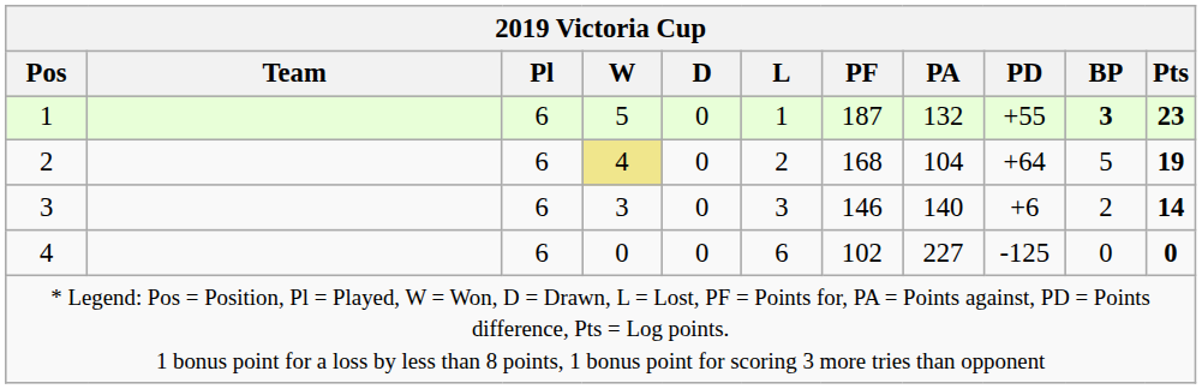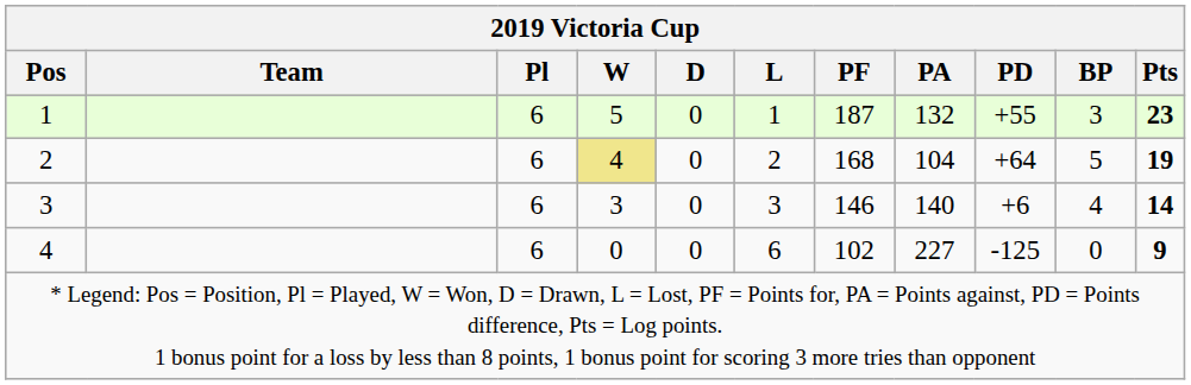row 3 | BP: bold -> normal
row 5 | BP: 2 -> 4
row 6 | Pts: 0 -> 9
